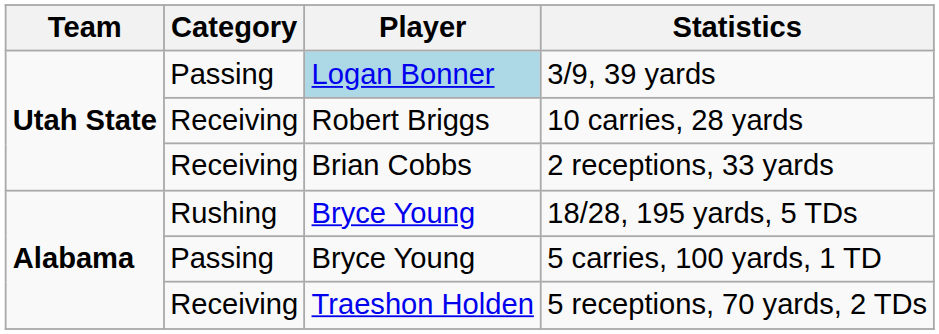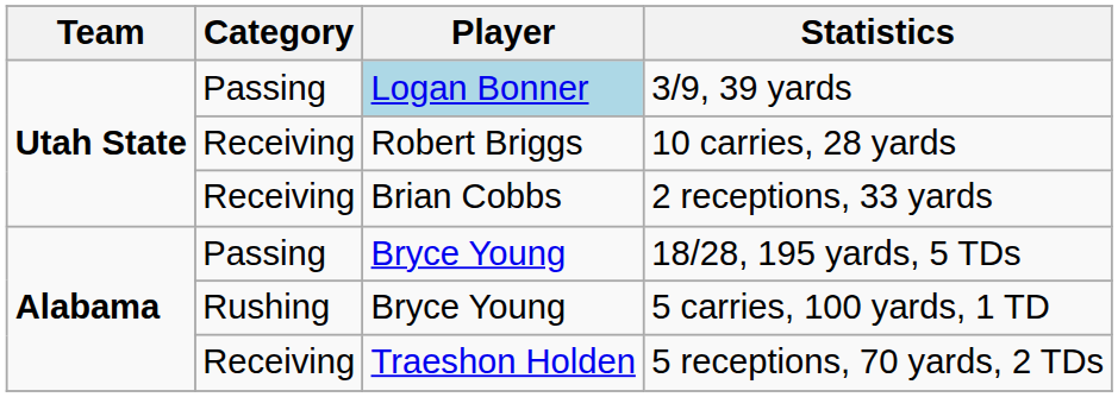18/28, 195 yards, 5 TDs | Category: Rushing -> Passing
5 carries, 100 yards, 1 TD | Category: Passing -> Rushing
